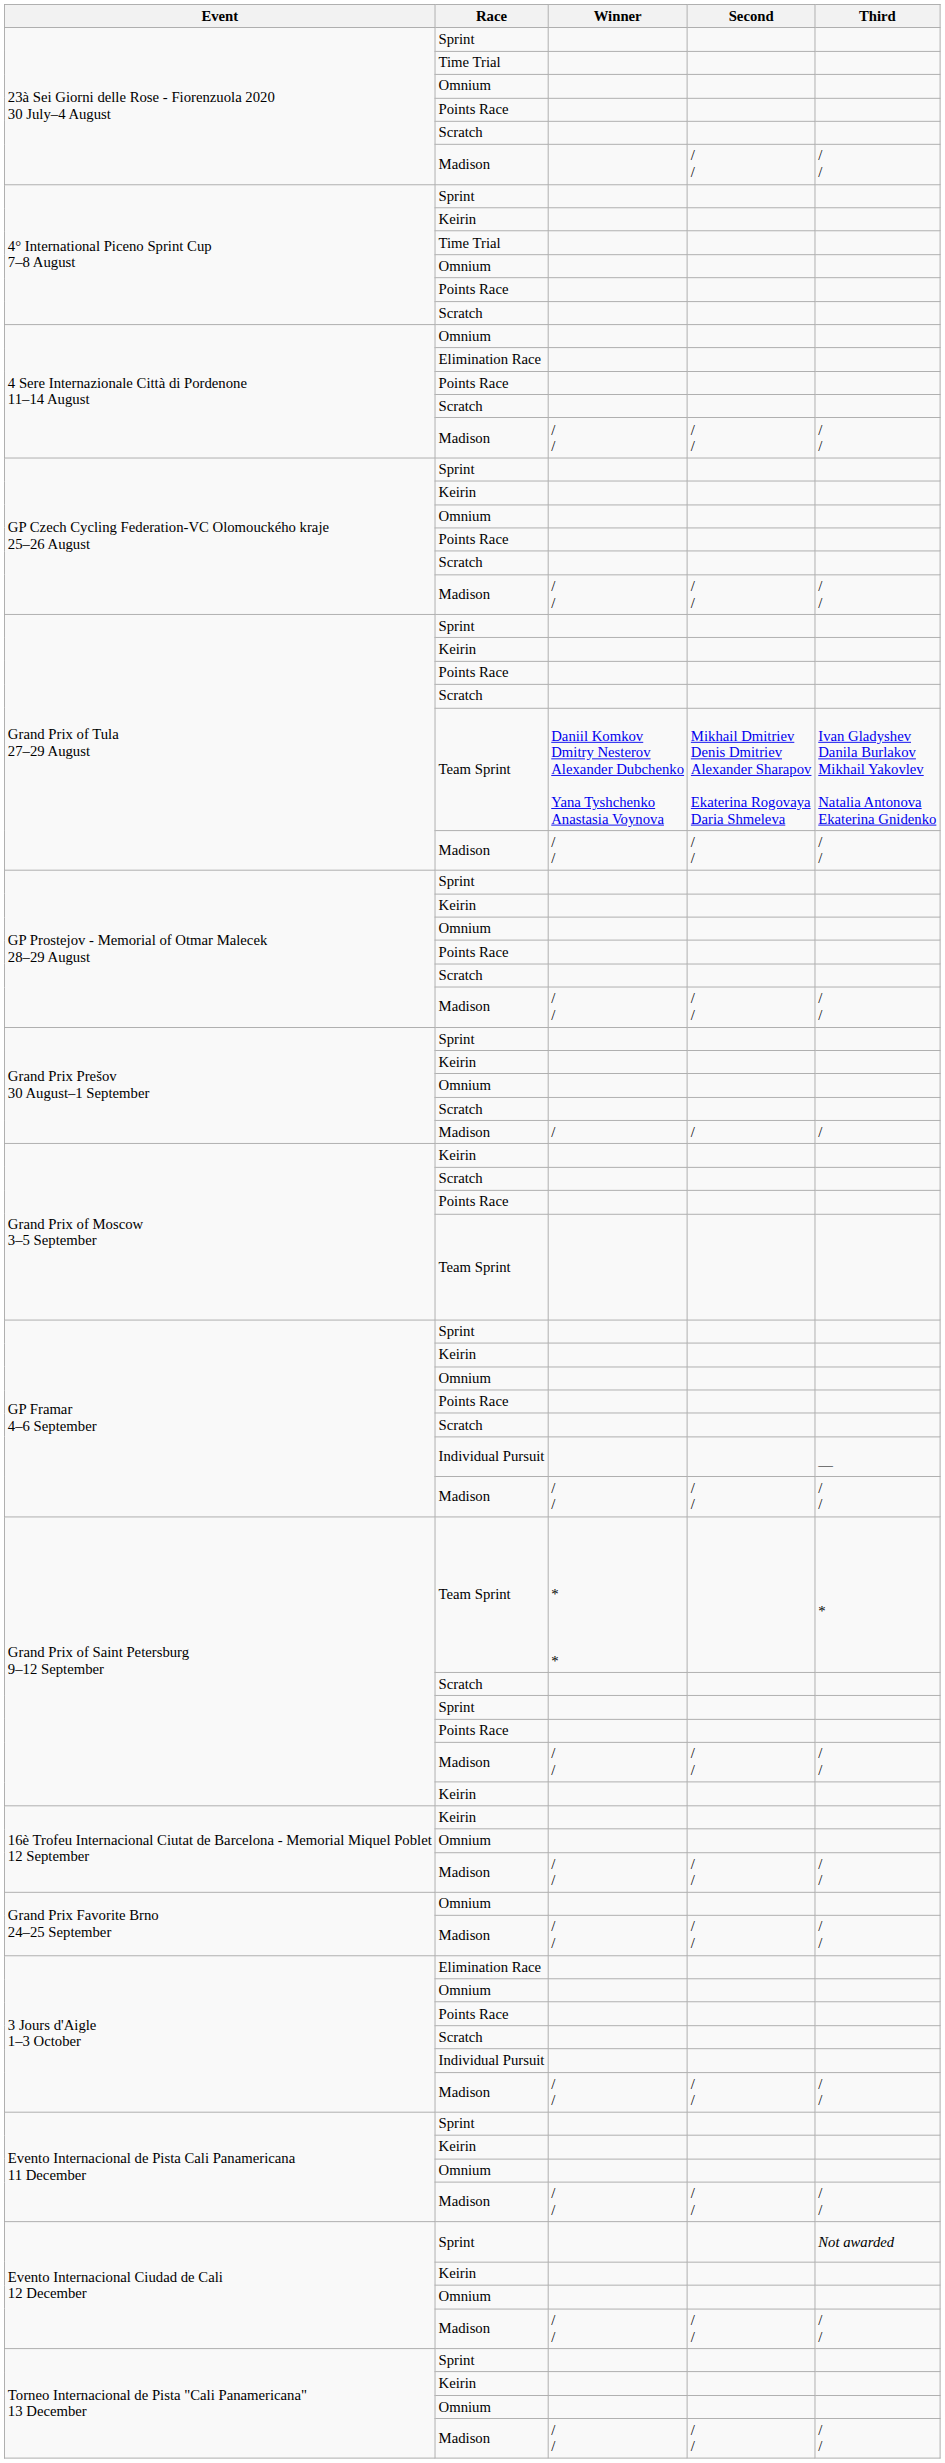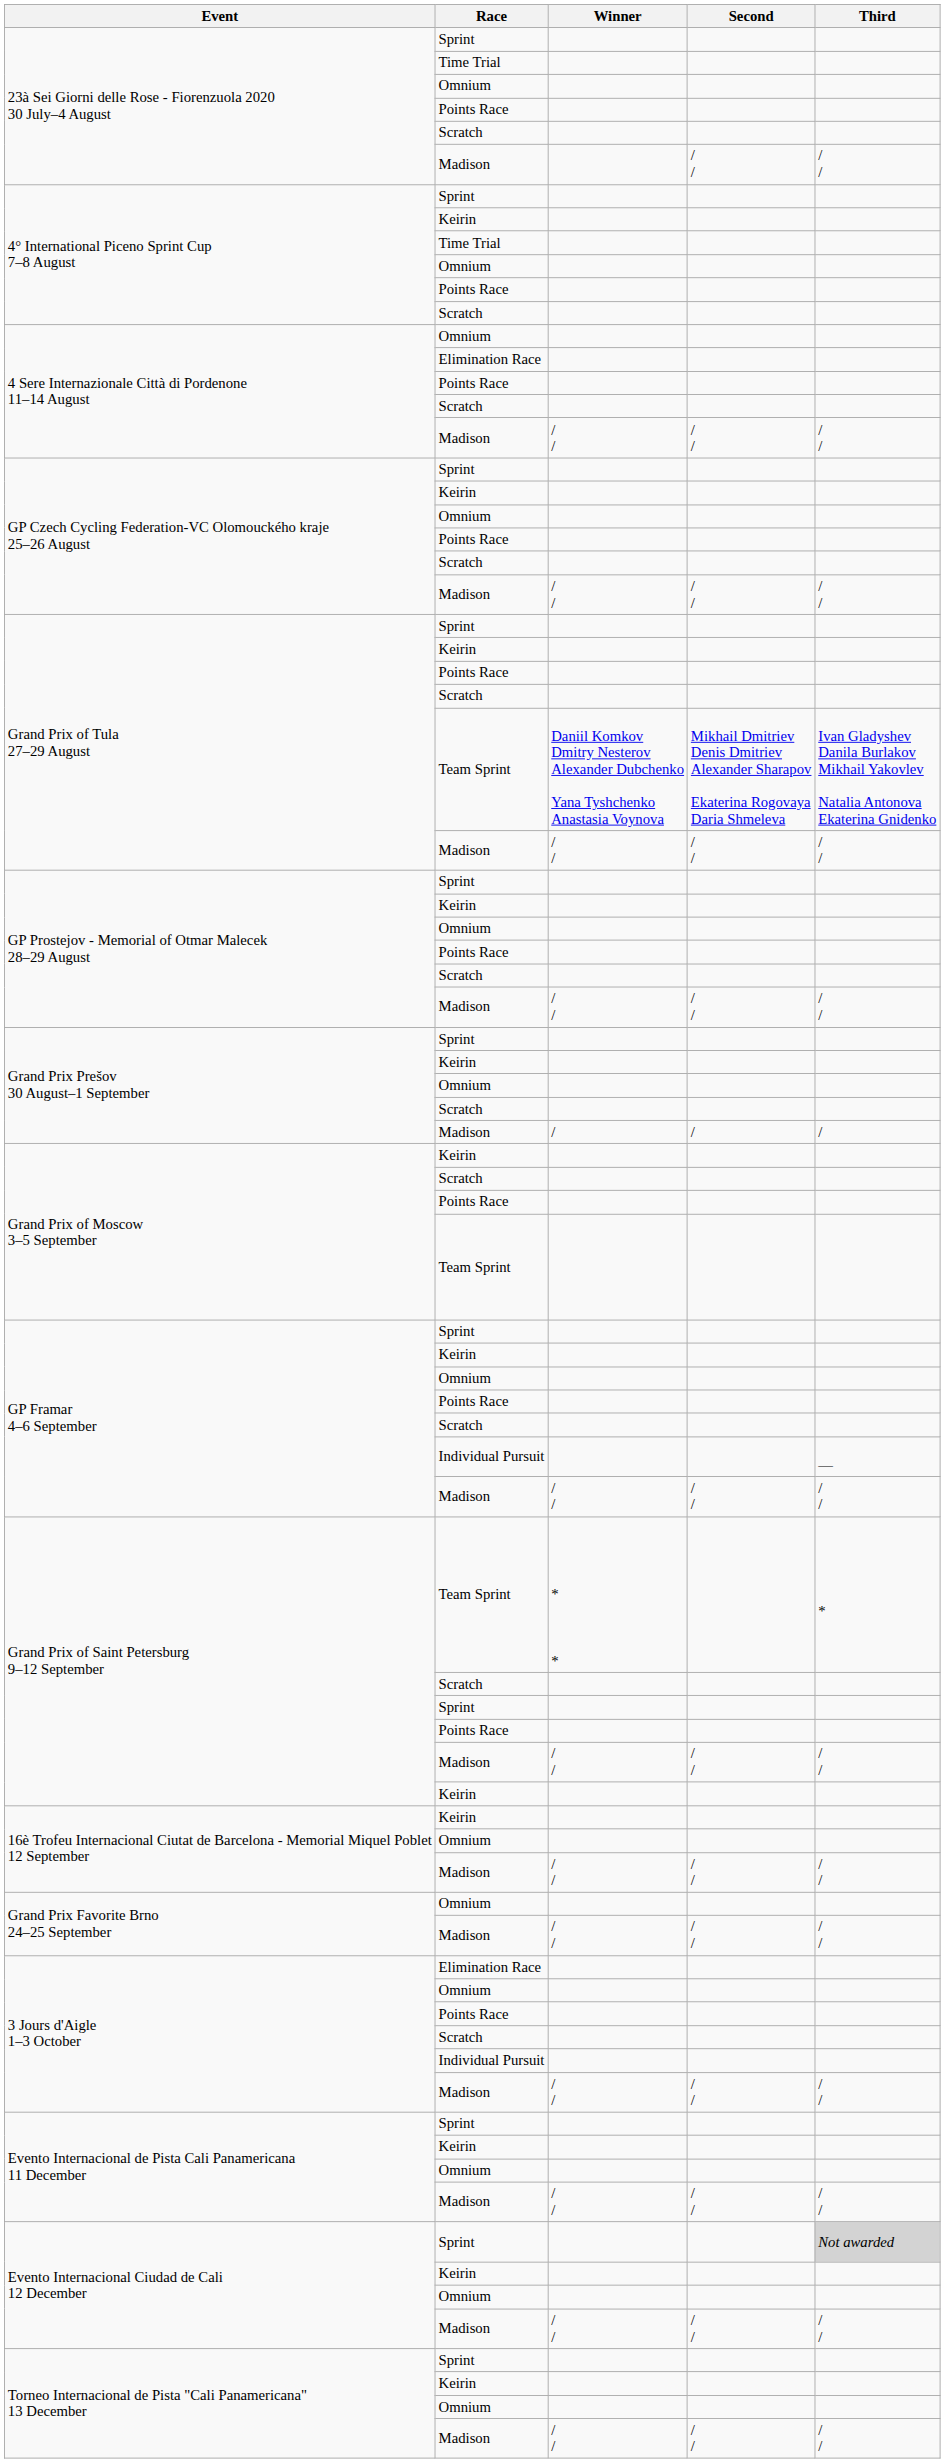Evento Internacional Ciudad de Cali 12 December / Sprint | Third: no background -> lightgrey background
